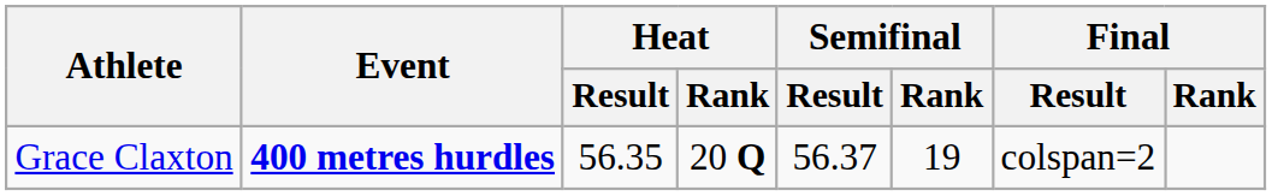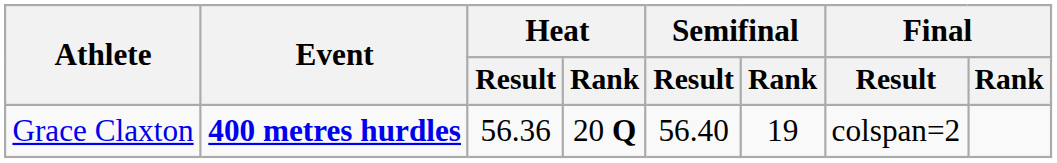Grace Claxton | Heat / Result: 56.35 -> 56.36
Grace Claxton | Semifinal / Result: 56.37 -> 56.40
